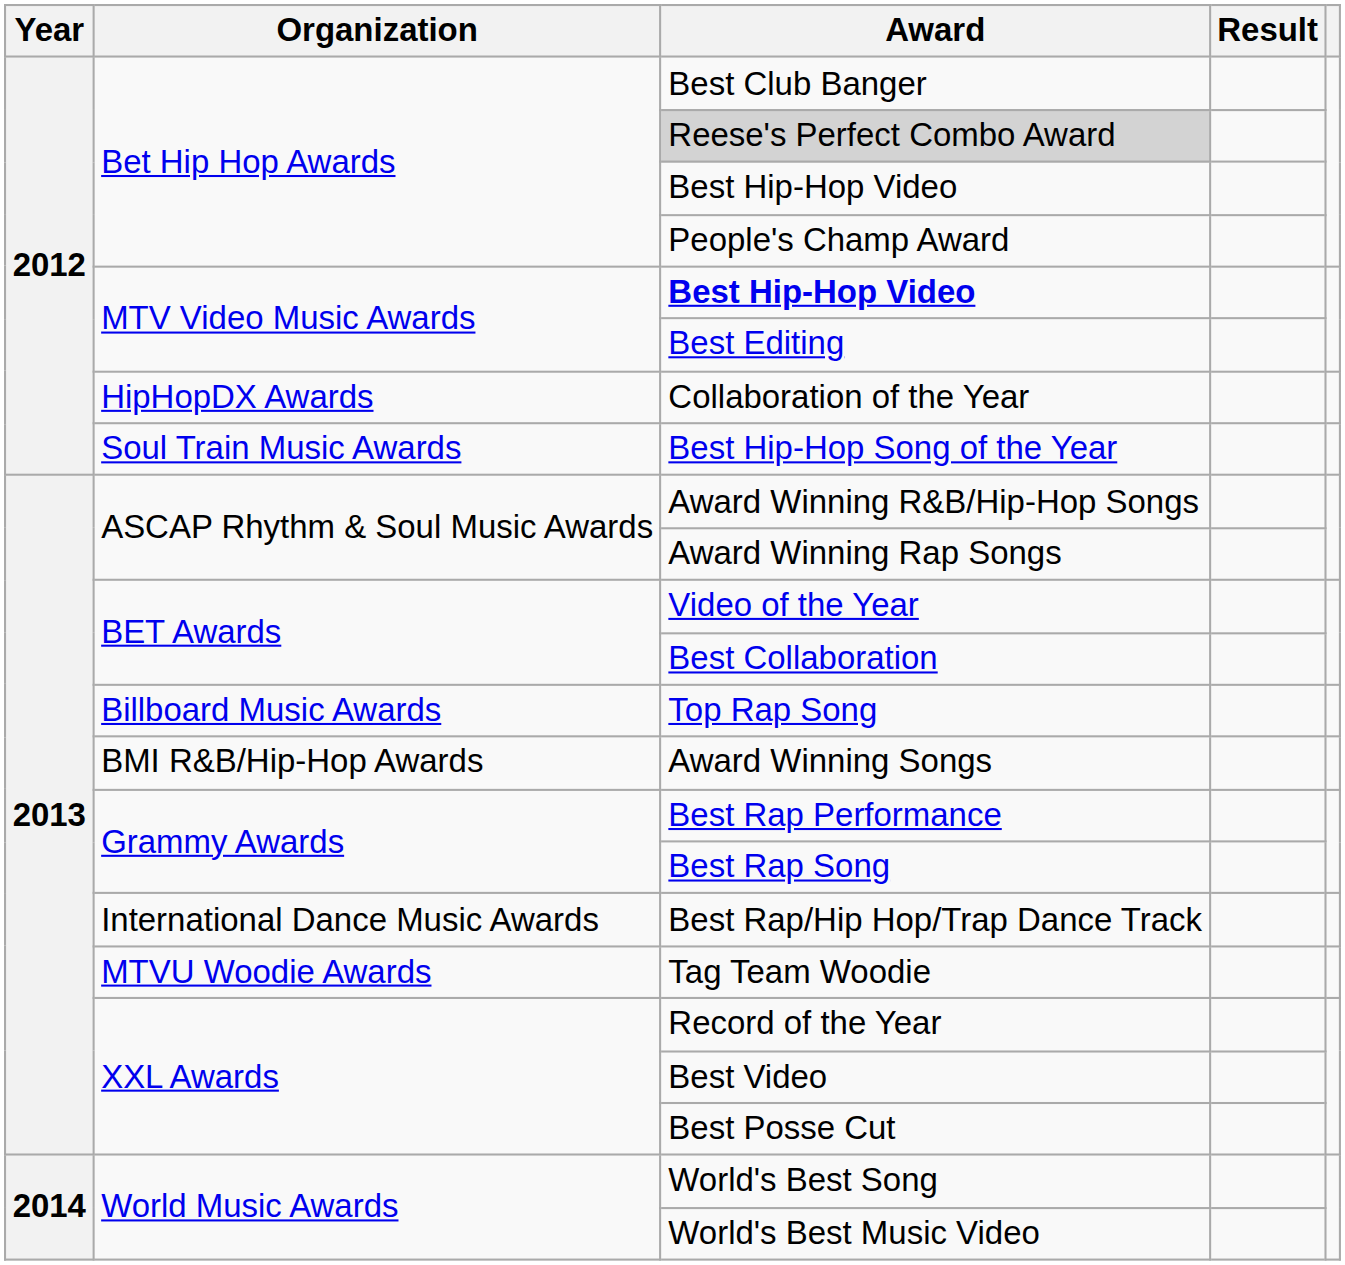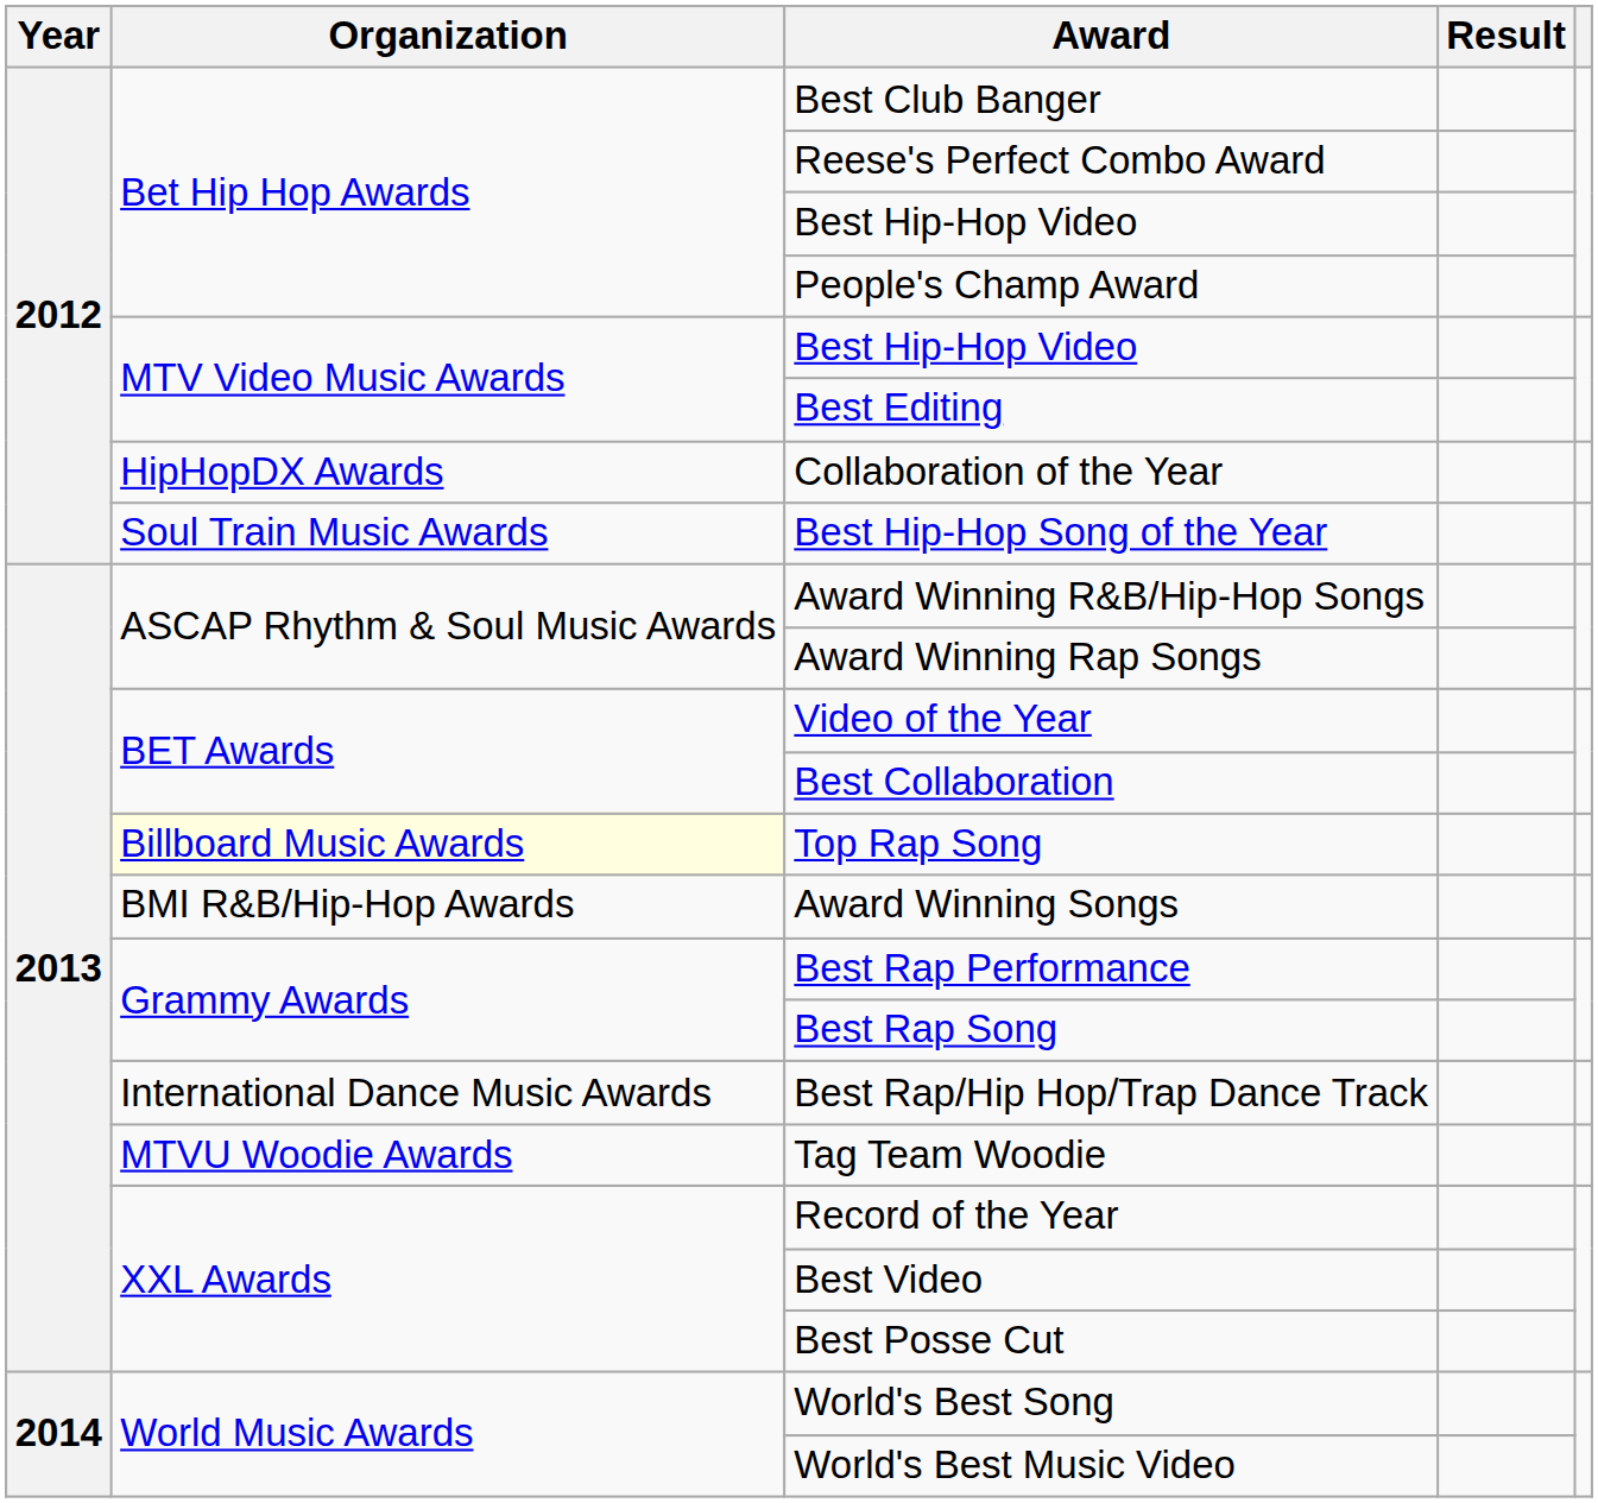Reese's Perfect Combo Award | Award: lightgrey background -> no background
MTV Video Music Awards / Best Hip-Hop Video | Award: bold -> normal
Top Rap Song | Organization: no background -> lightyellow background
